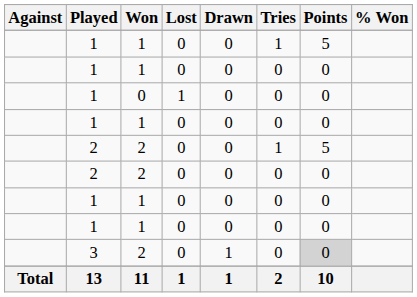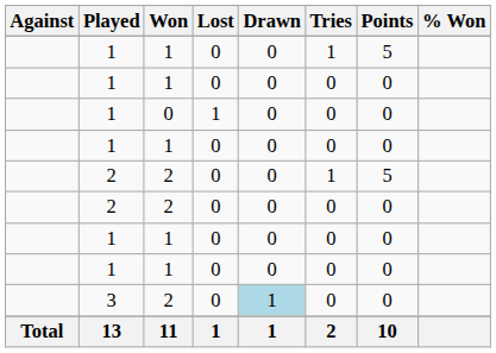3 | Drawn: no background -> lightblue background
3 | Points: lightgrey background -> no background
